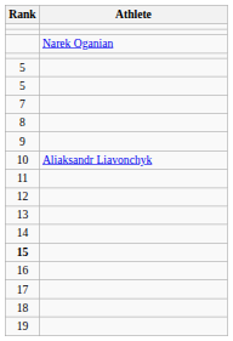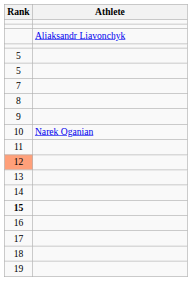row 4 | Athlete: Narek Oganian -> Aliaksandr Liavonchyk
row 11 | Athlete: Aliaksandr Liavonchyk -> Narek Oganian
row 13 | Rank: no background -> lightsalmon background
